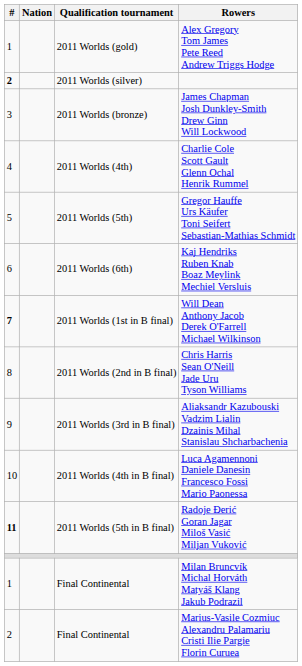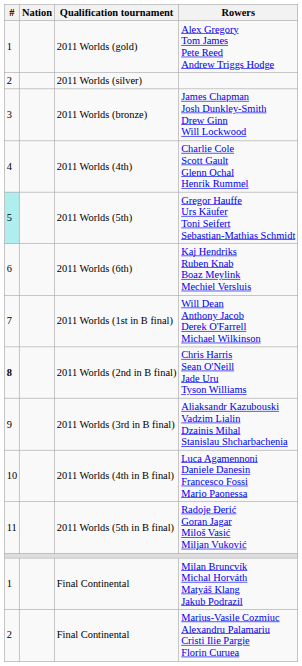2011 Worlds (silver) | #: bold -> normal
2011 Worlds (5th) | #: no background -> paleturquoise background
2011 Worlds (1st in B final) | #: bold -> normal
2011 Worlds (2nd in B final) | #: normal -> bold
2011 Worlds (5th in B final) | #: bold -> normal
